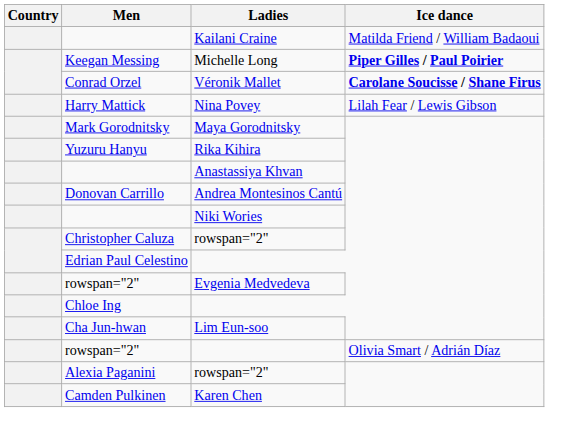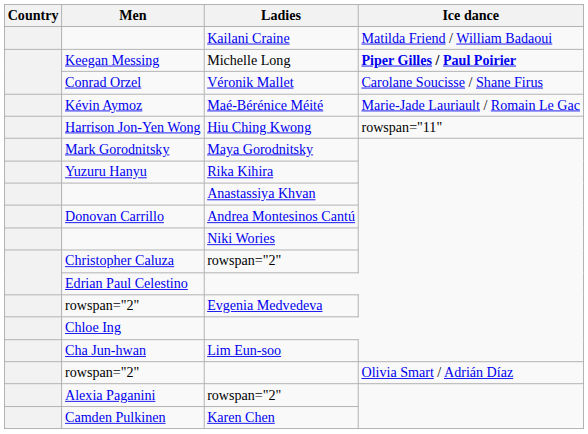Conrad Orzel | Ice dance: bold -> normal
+ row: Kévin Aymoz | Maé-Bérénice Méité | Marie-Jade Lauriault / Romain Le Gac
- row: Harry Mattick | Nina Povey | Lilah Fear / Lewis Gibson
+ row: Harrison Jon-Yen Wong | Hiu Ching Kwong | rowspan="11"
